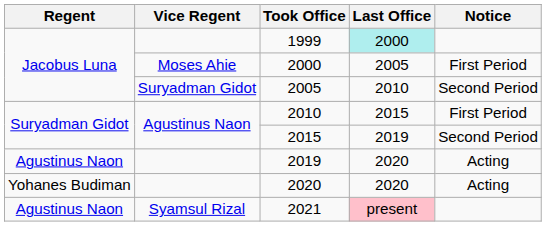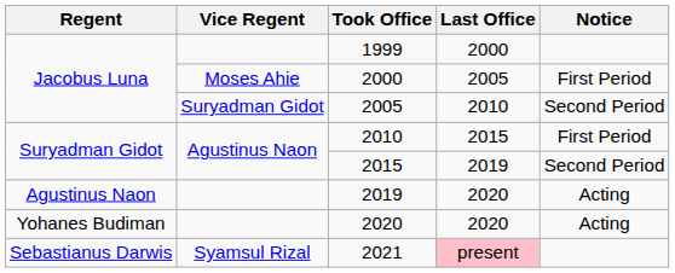1999 | Last Office: paleturquoise background -> no background
2021 | Regent: Agustinus Naon -> Sebastianus Darwis
